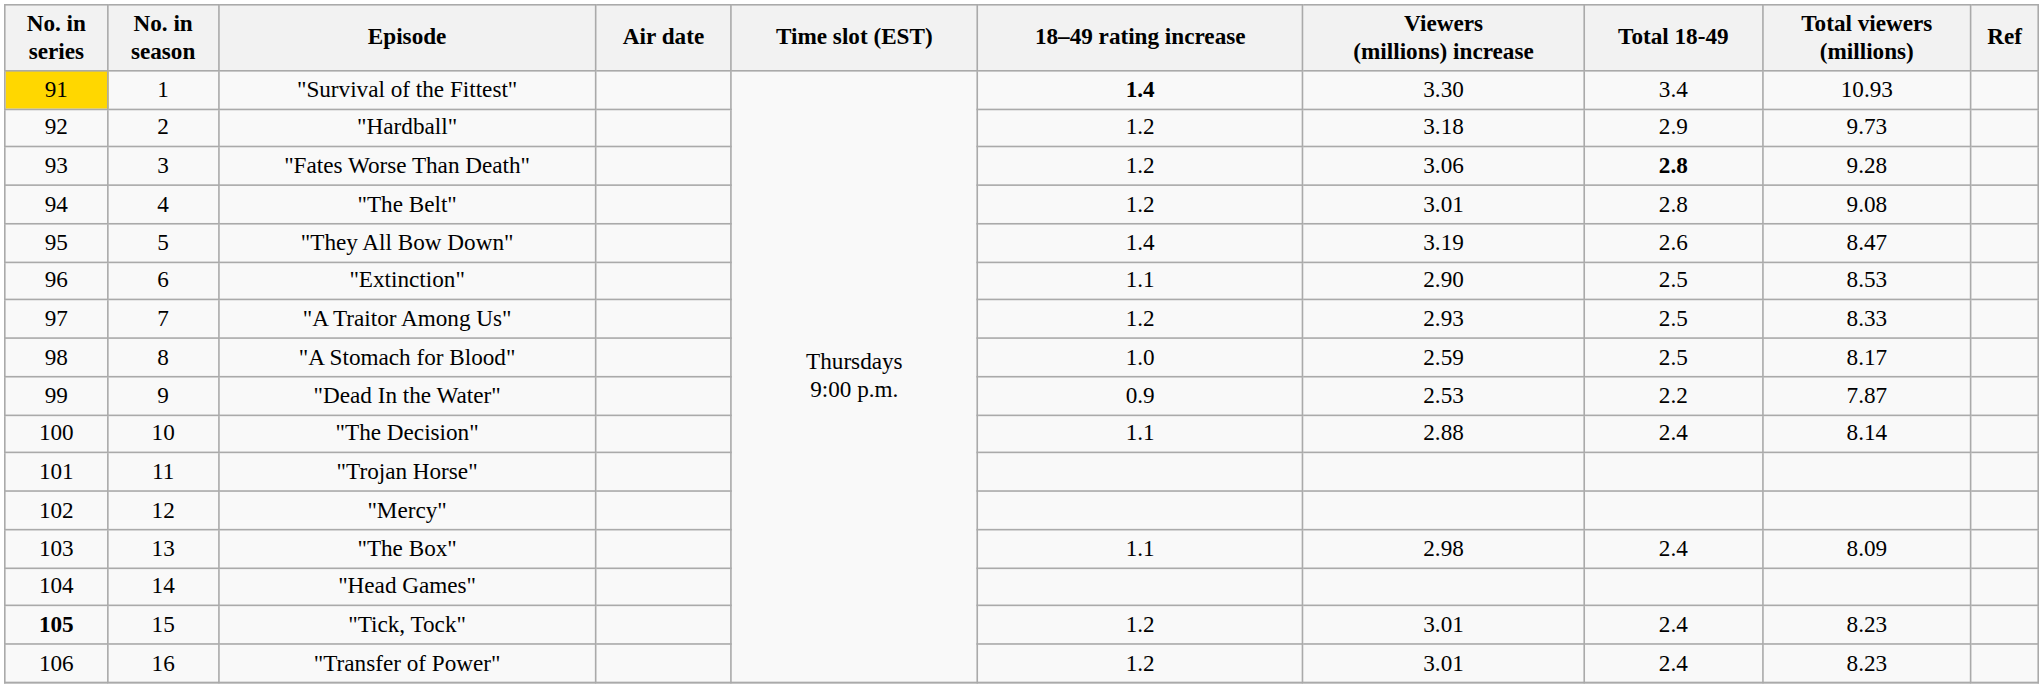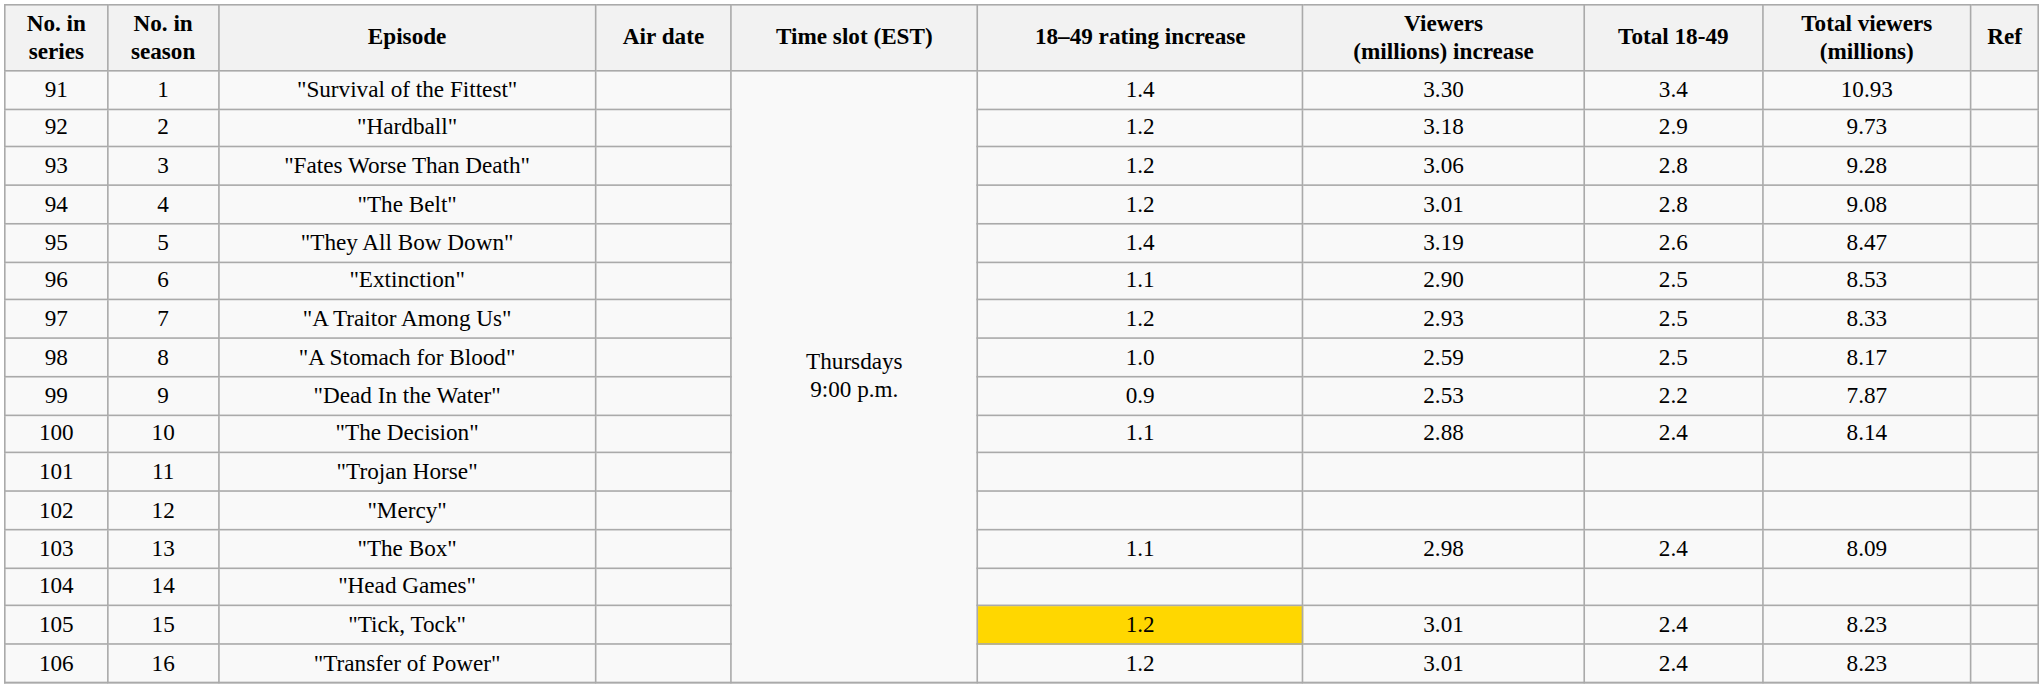"Survival of the Fittest" | No. in series: gold background -> no background
"Survival of the Fittest" | 18–49 rating increase: bold -> normal
"Fates Worse Than Death" | Total 18-49: bold -> normal
"Tick, Tock" | No. in series: bold -> normal
"Tick, Tock" | 18–49 rating increase: no background -> gold background
